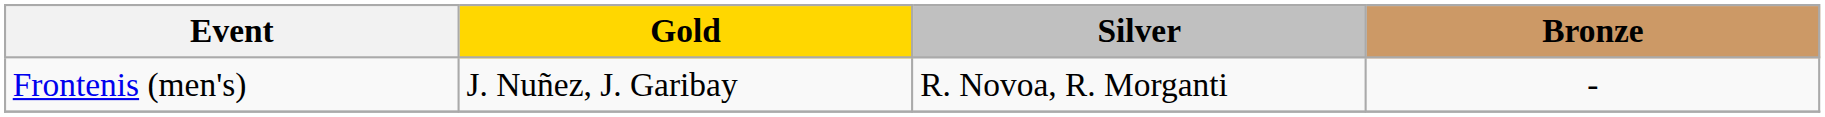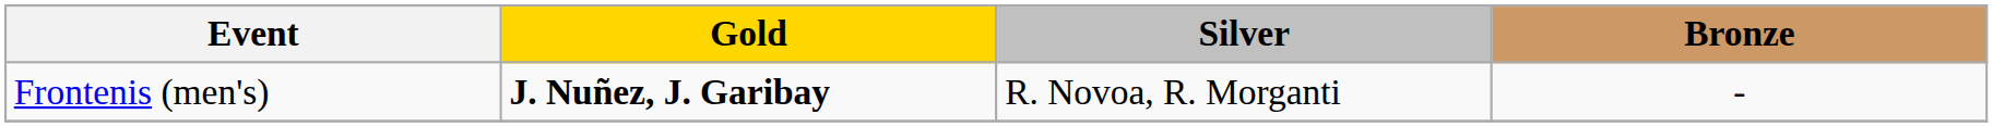Frontenis (men's) | Gold: normal -> bold
